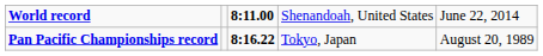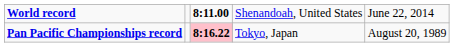Pan Pacific Championships record | column 3: no background -> pink background
